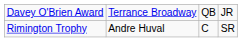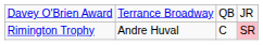Rimington Trophy | column 4: no background -> pink background
